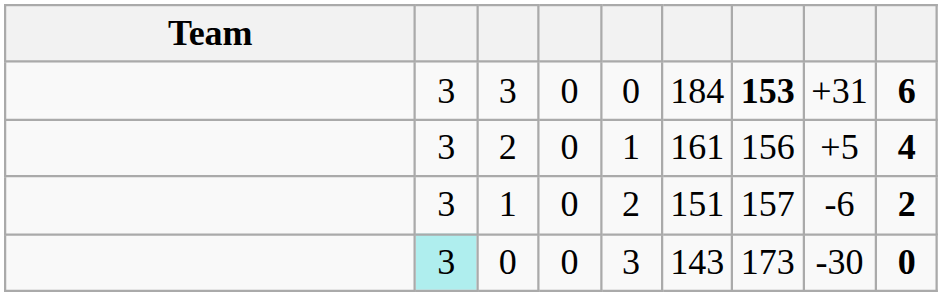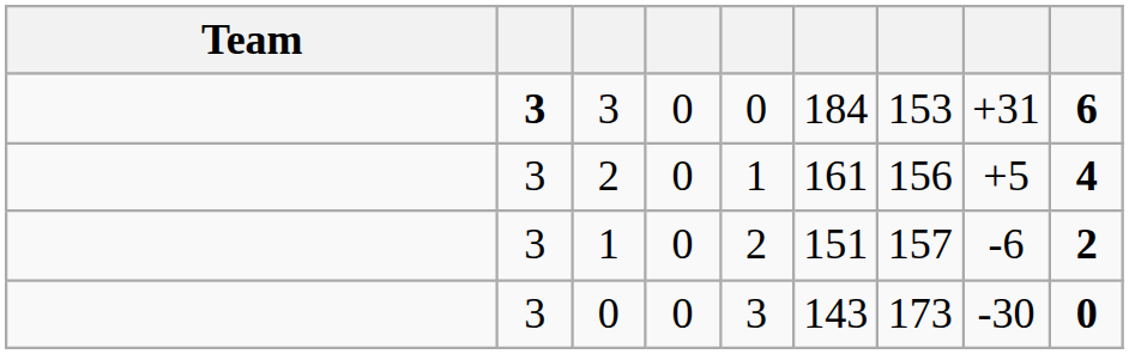row 2 | column 2: normal -> bold
row 2 | column 7: bold -> normal
row 5 | column 2: paleturquoise background -> no background
